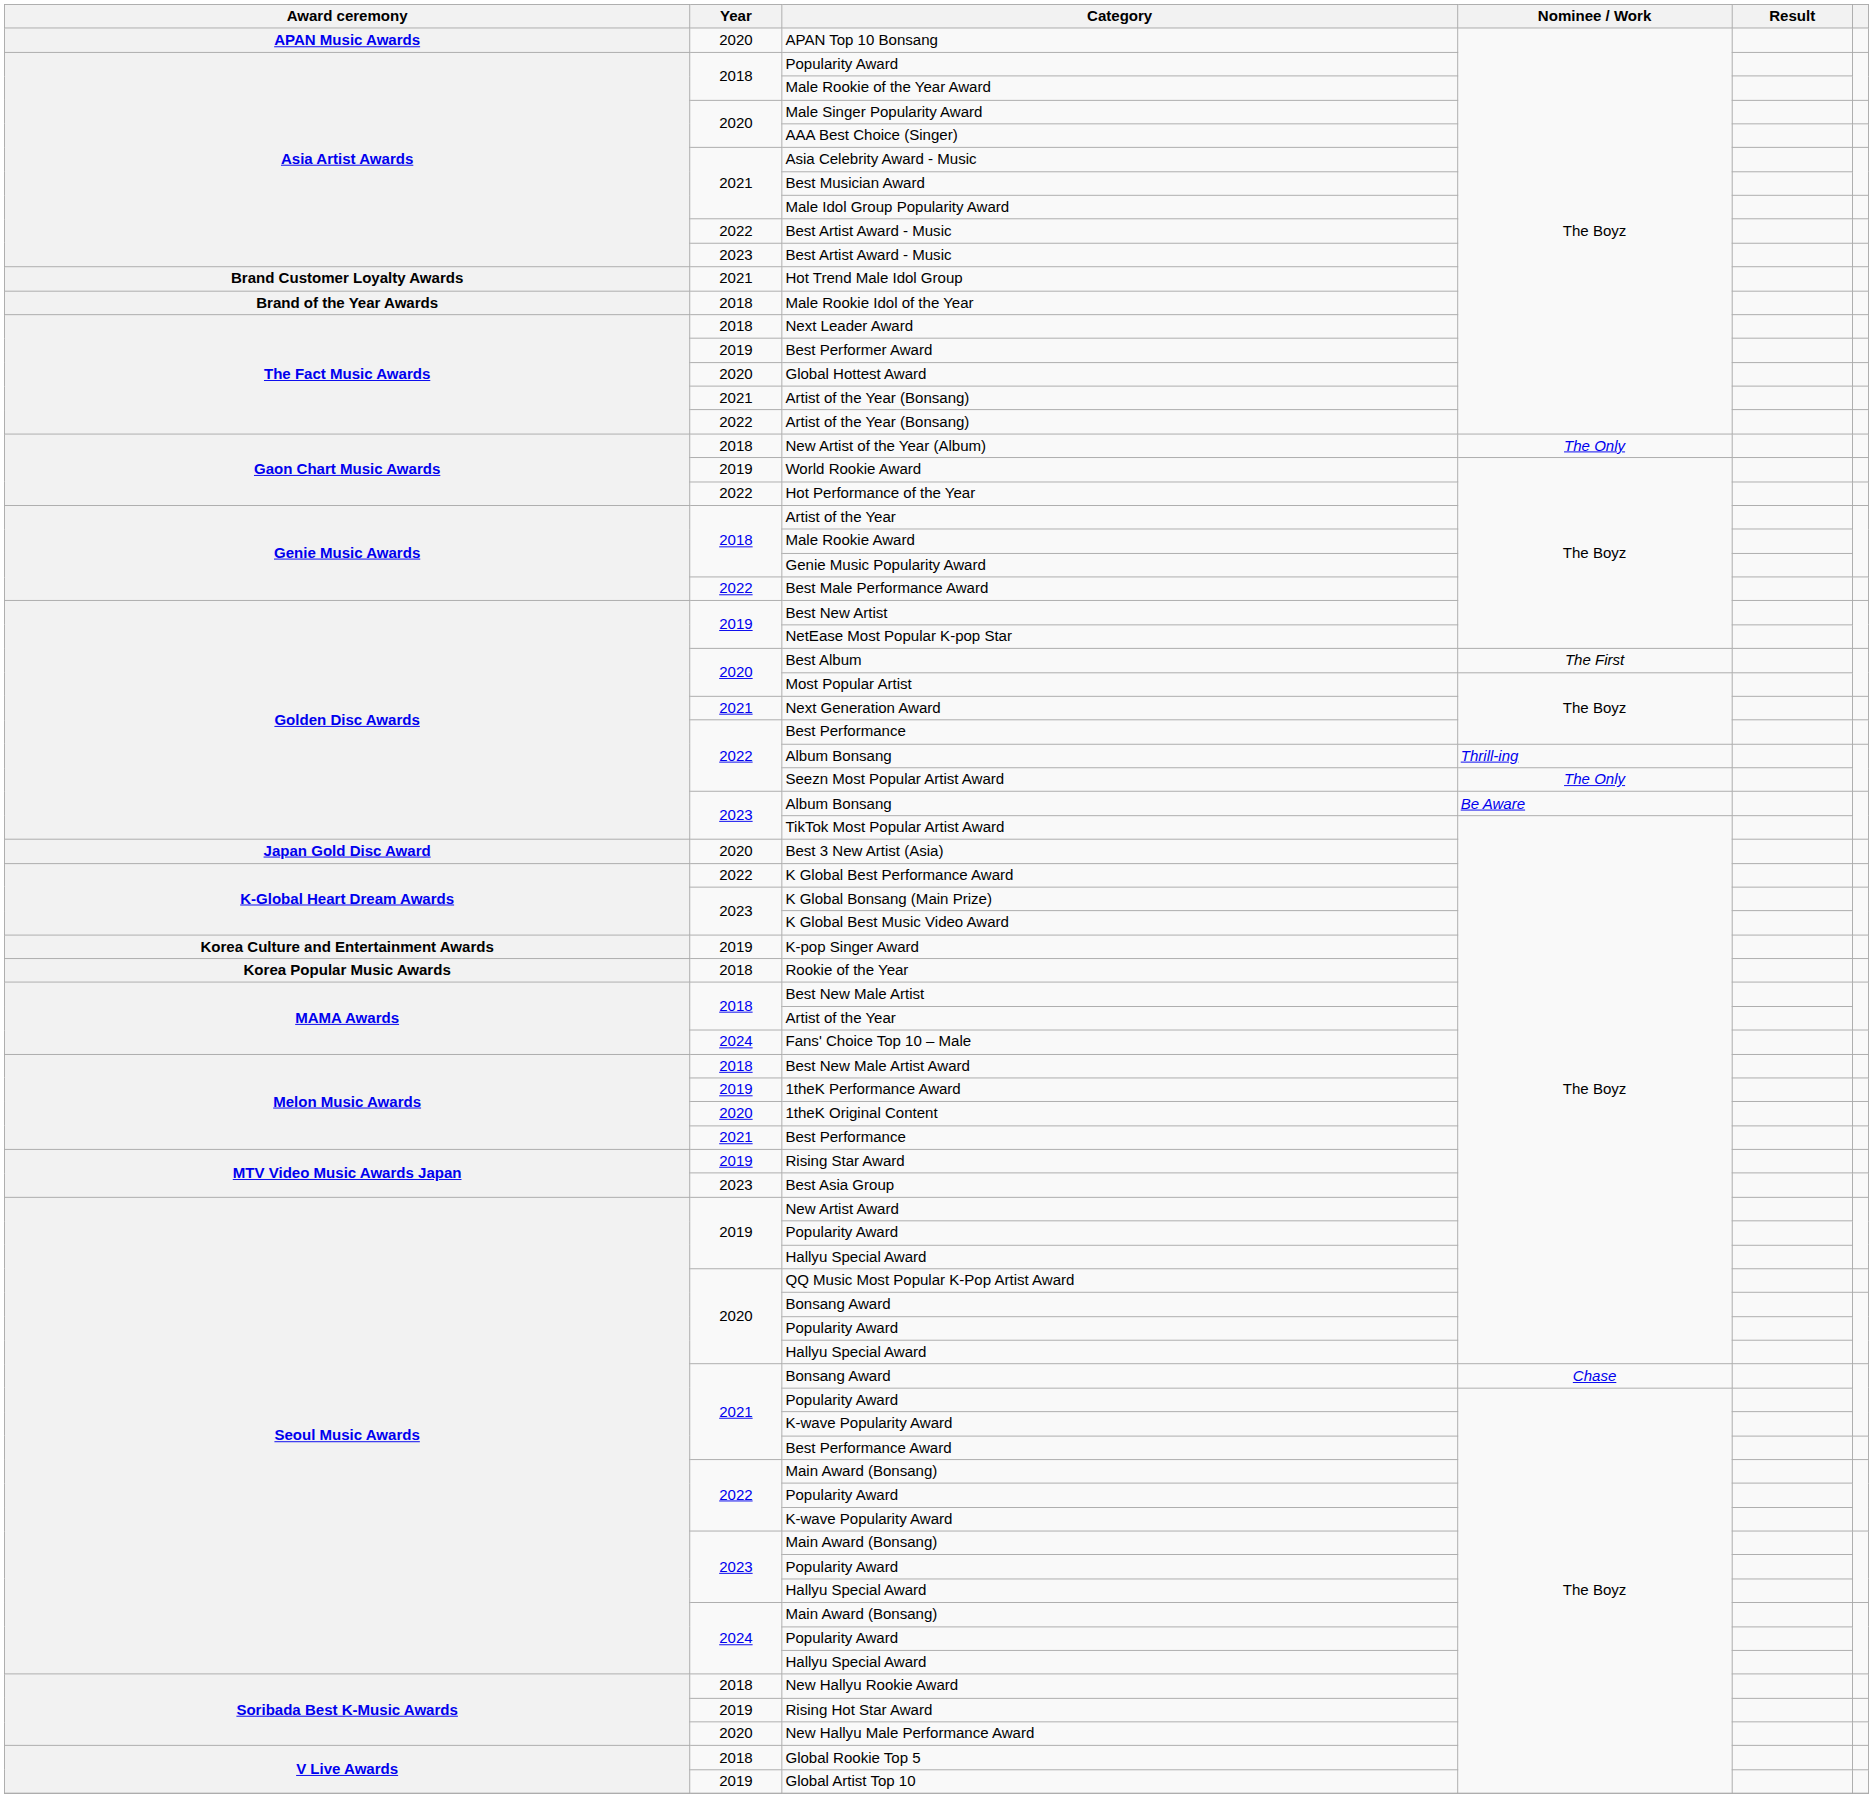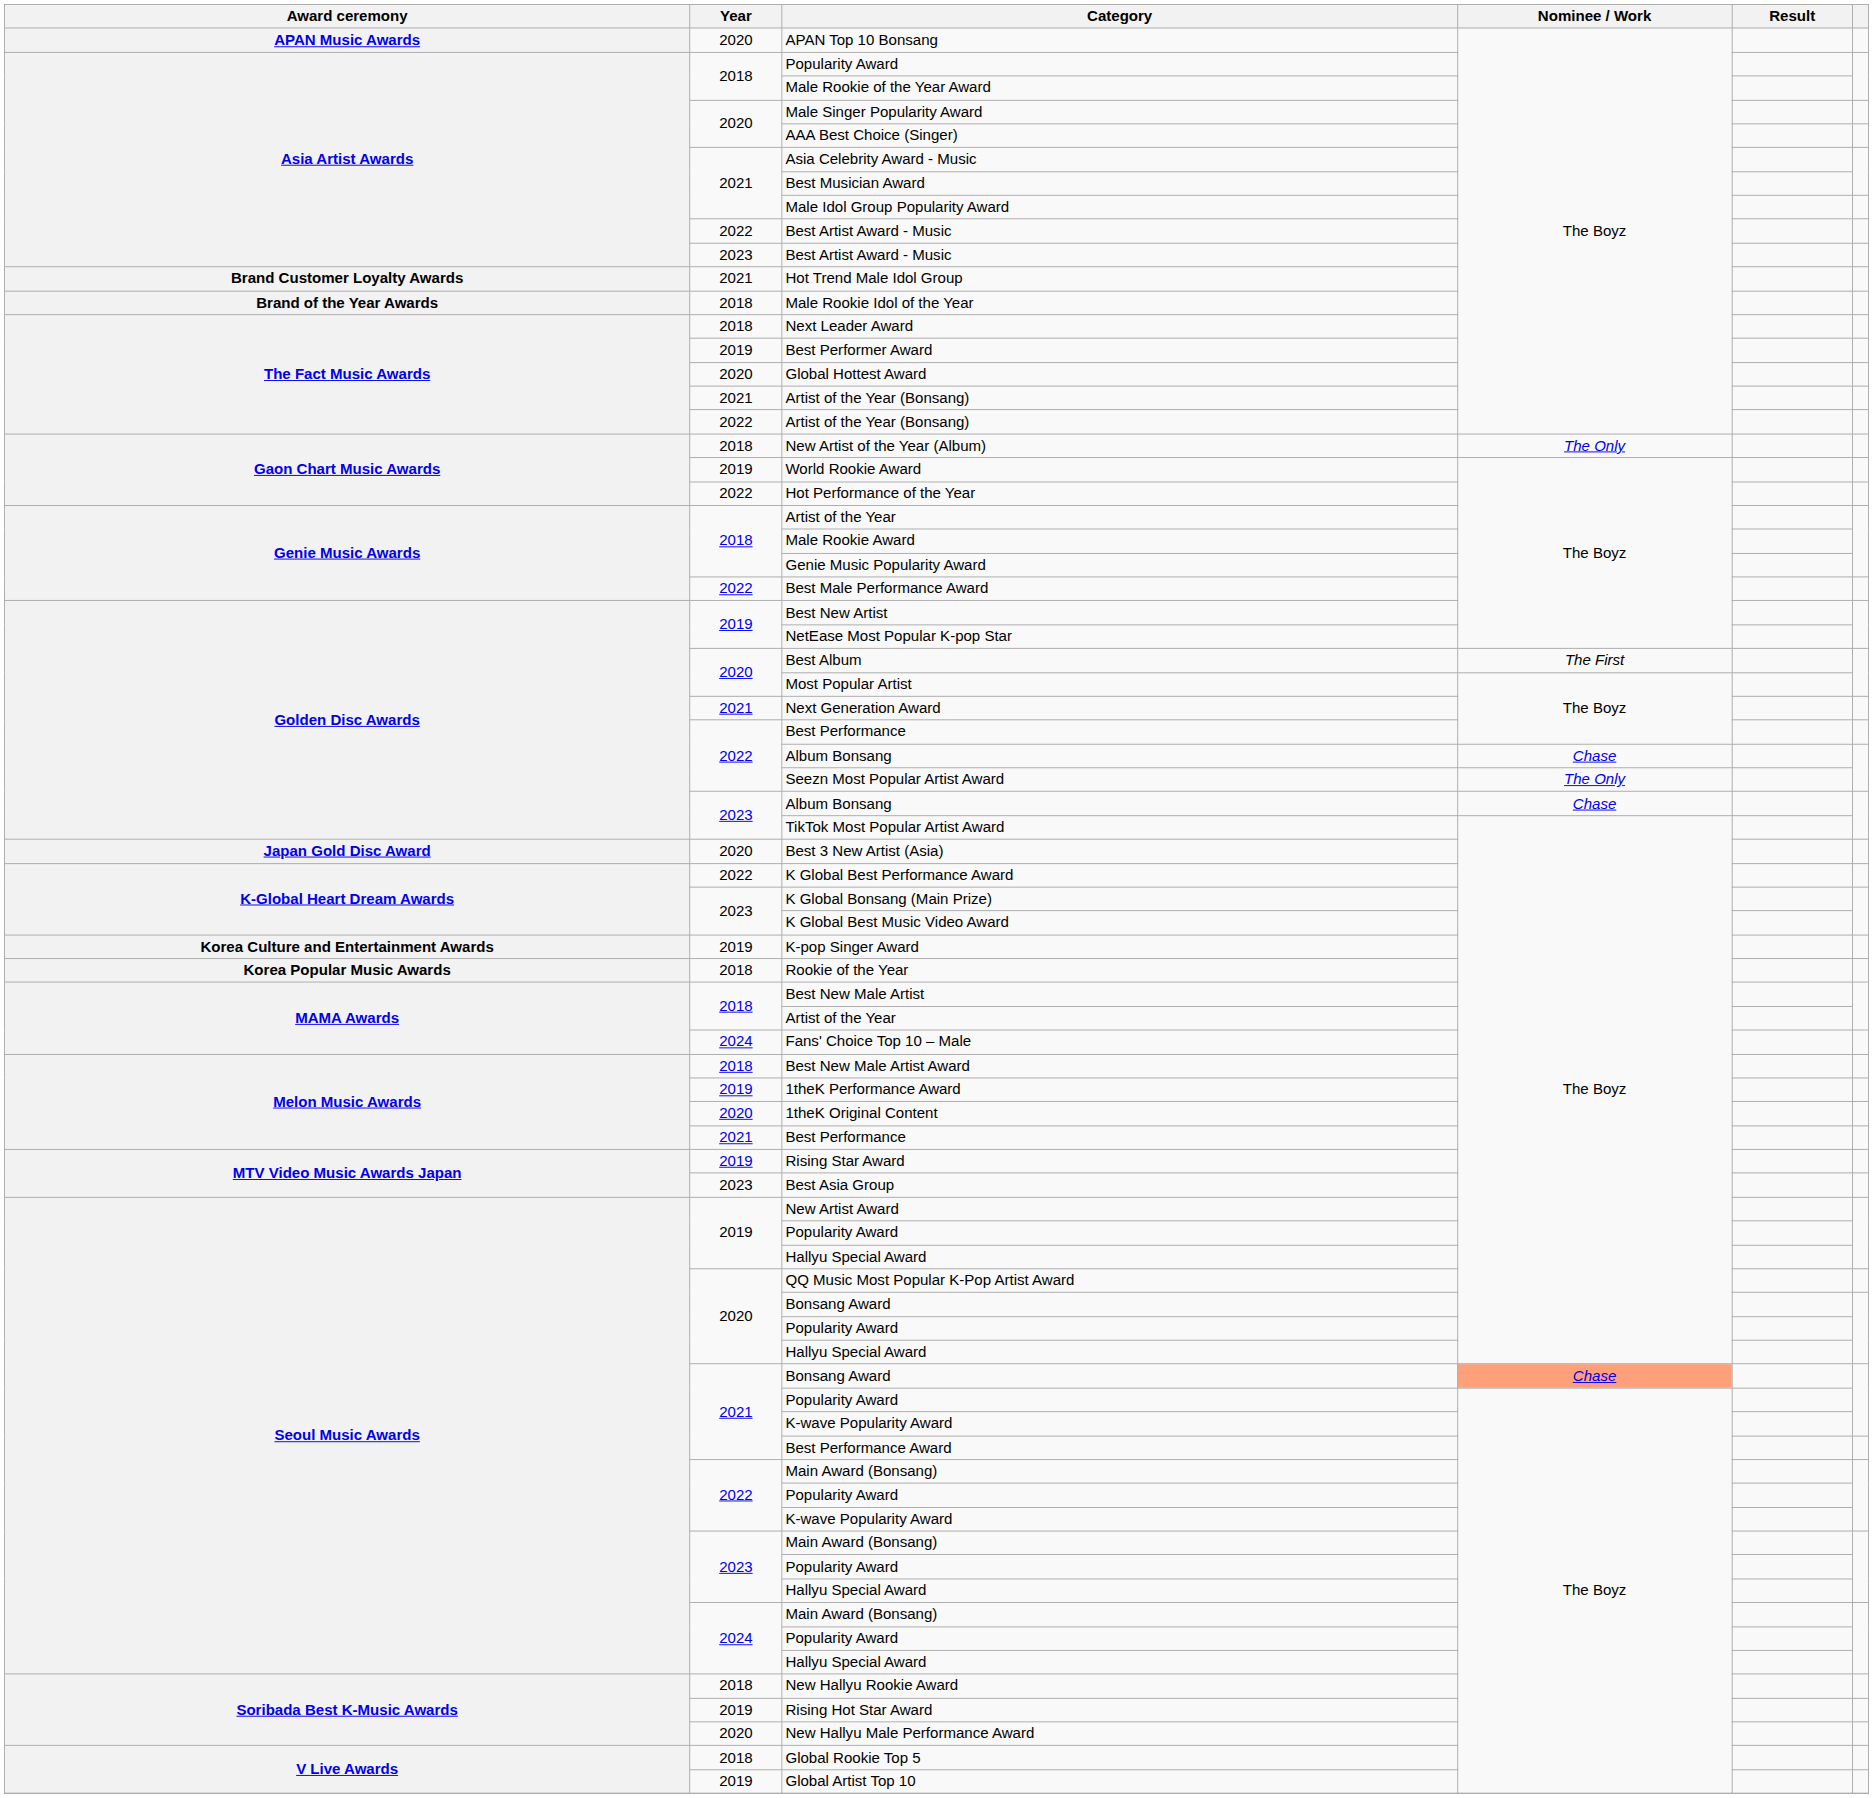2022 / Album Bonsang | Nominee / Work: Thrill-ing -> Chase
2023 / Album Bonsang | Nominee / Work: Be Aware -> Chase
2021 / Bonsang Award | Nominee / Work: no background -> lightsalmon background
